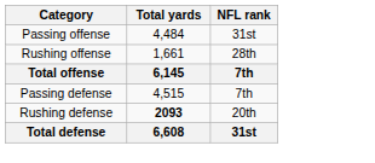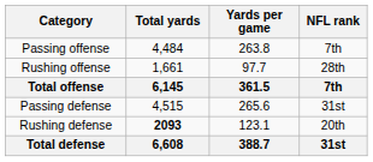+ column: Yards per game | 263.8 | 97.7 | 361.5 | 265.6 | 123.1 | 388.7
Passing offense | NFL rank: 31st -> 7th
Passing defense | NFL rank: 7th -> 31st
